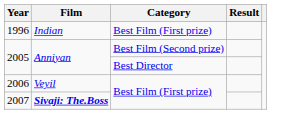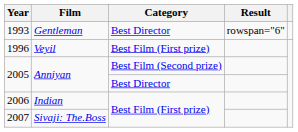+ row: 1993 | Gentleman | Best Director | rowspan="6"
1996 | Film: Indian -> Veyil
2006 | Film: Veyil -> Indian
2007 | Film: bold -> normal
